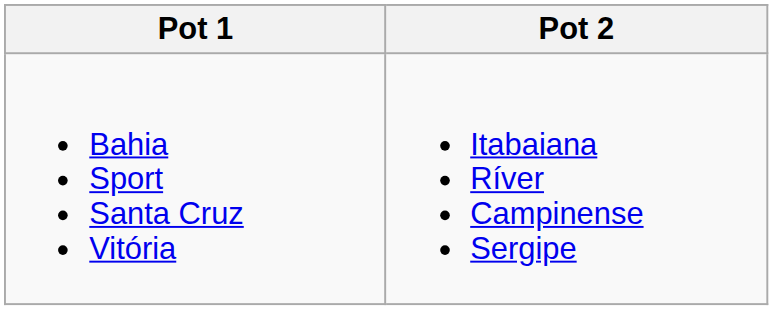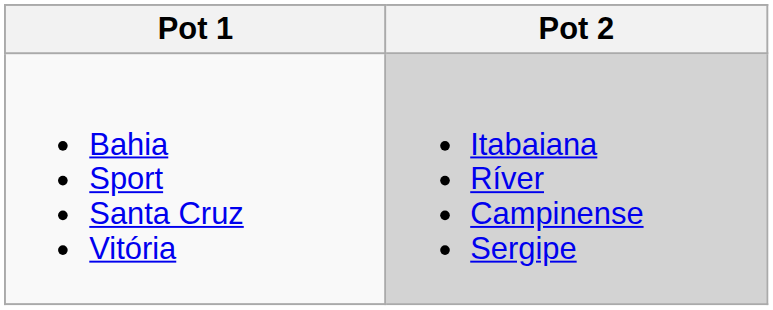Bahia Sport Santa Cruz Vitória | Pot 2: no background -> lightgrey background
